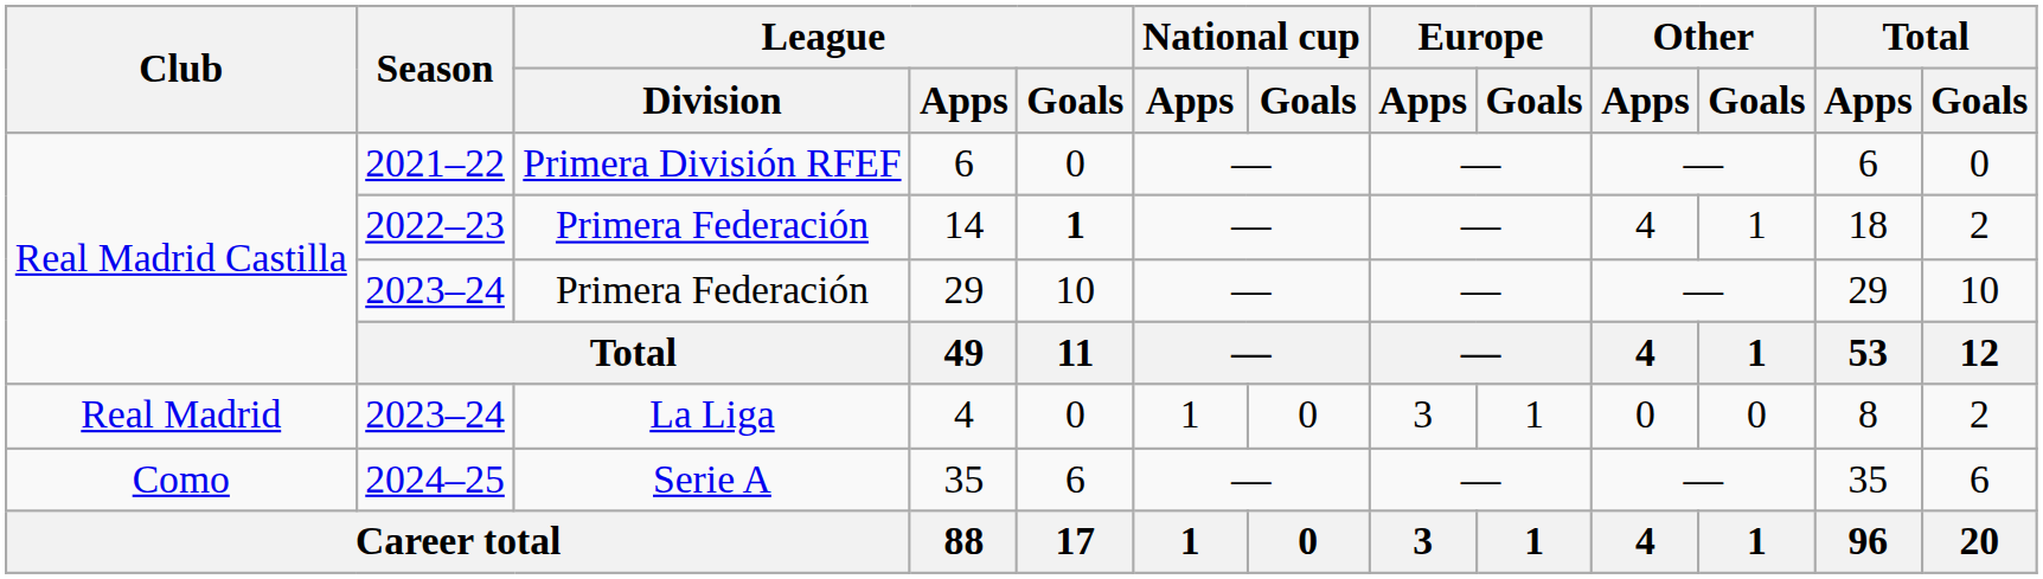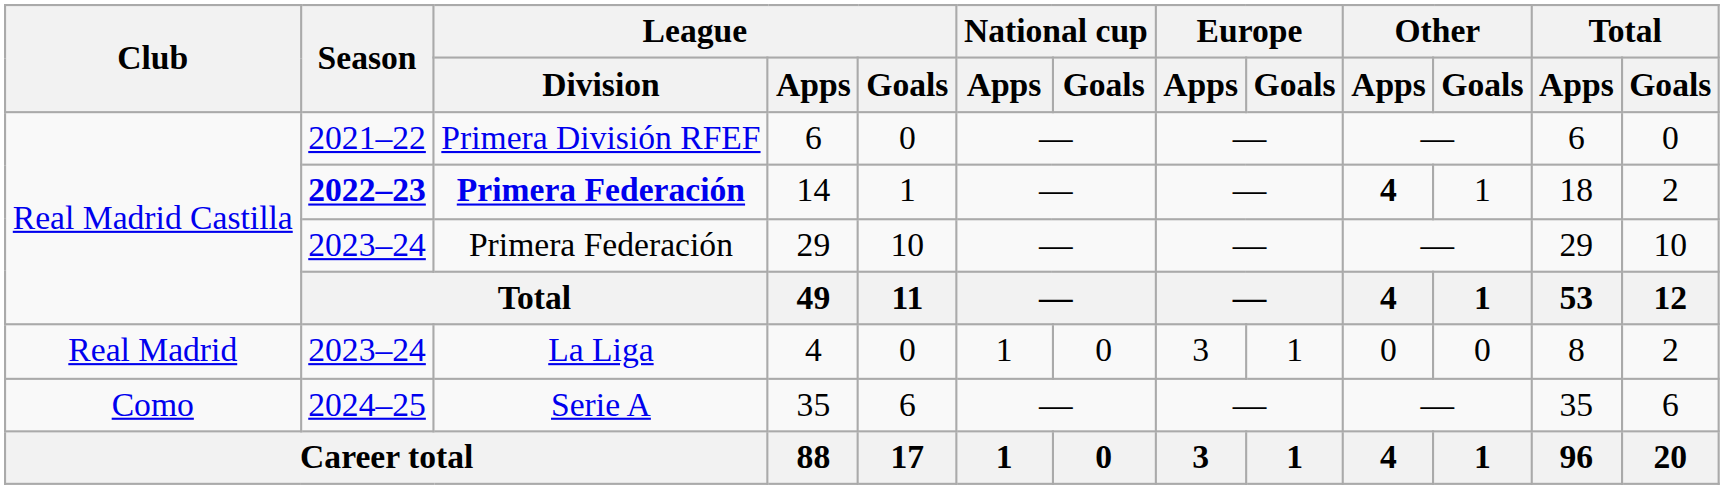14 | Season: normal -> bold
14 | League / Division: normal -> bold
14 | League / Goals: bold -> normal
14 | Other / Apps: normal -> bold
